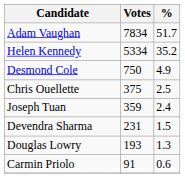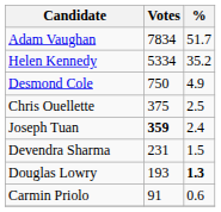Joseph Tuan | Votes: normal -> bold
Douglas Lowry | %: normal -> bold
